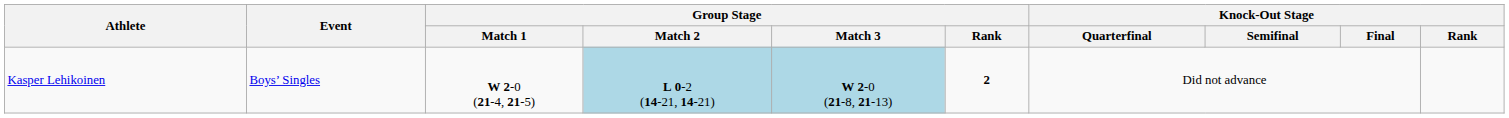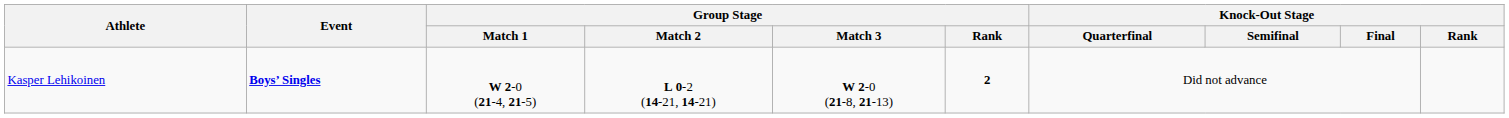Kasper Lehikoinen | Event: normal -> bold
Kasper Lehikoinen | Group Stage / Match 2: lightblue background -> no background
Kasper Lehikoinen | Group Stage / Match 3: lightblue background -> no background
